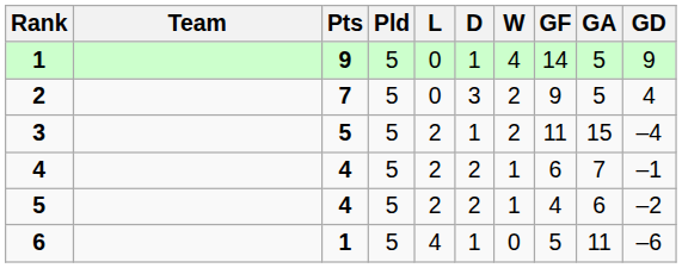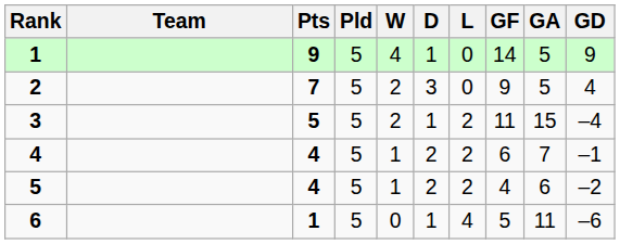columns swapped: W <-> L
